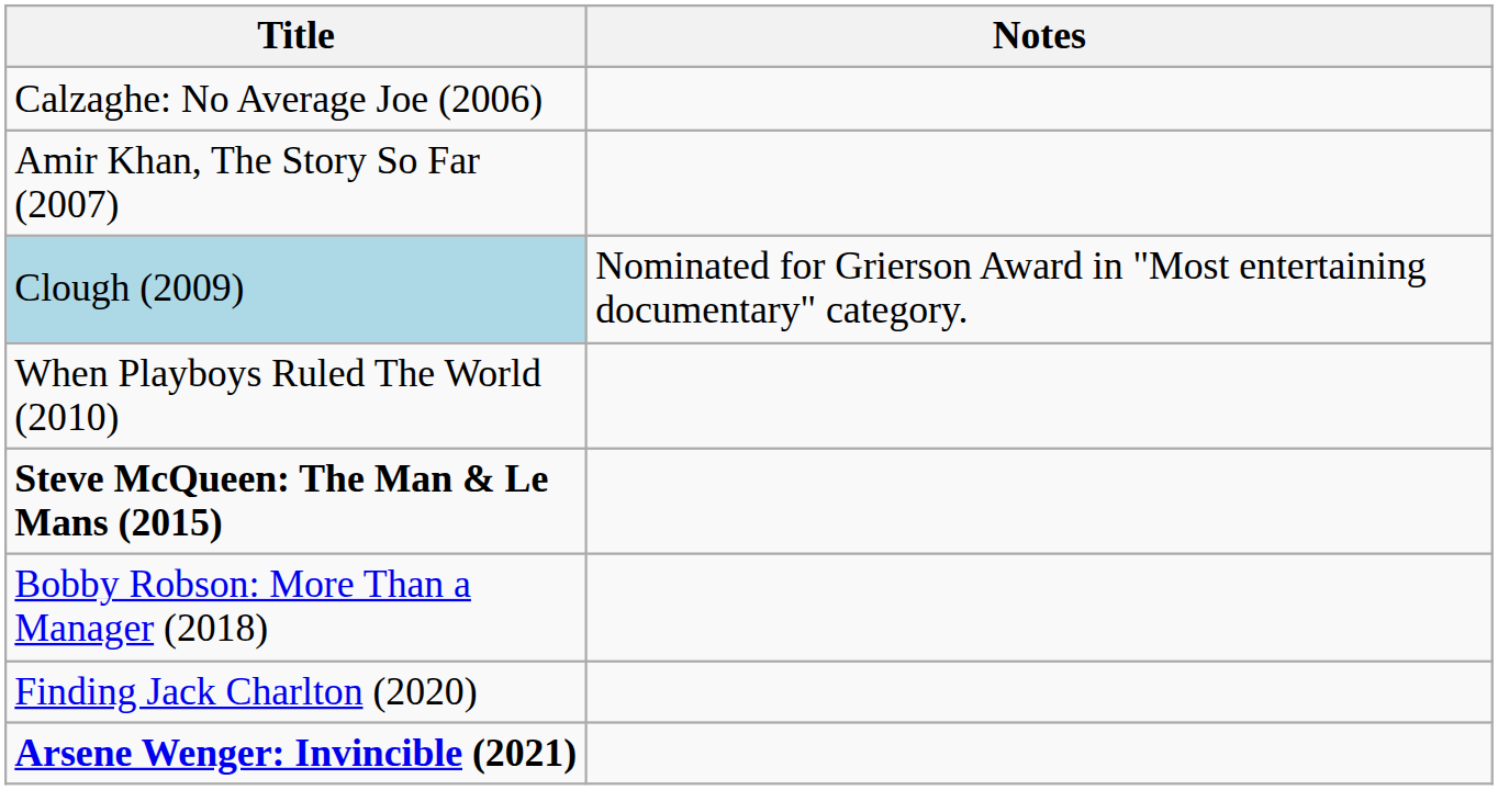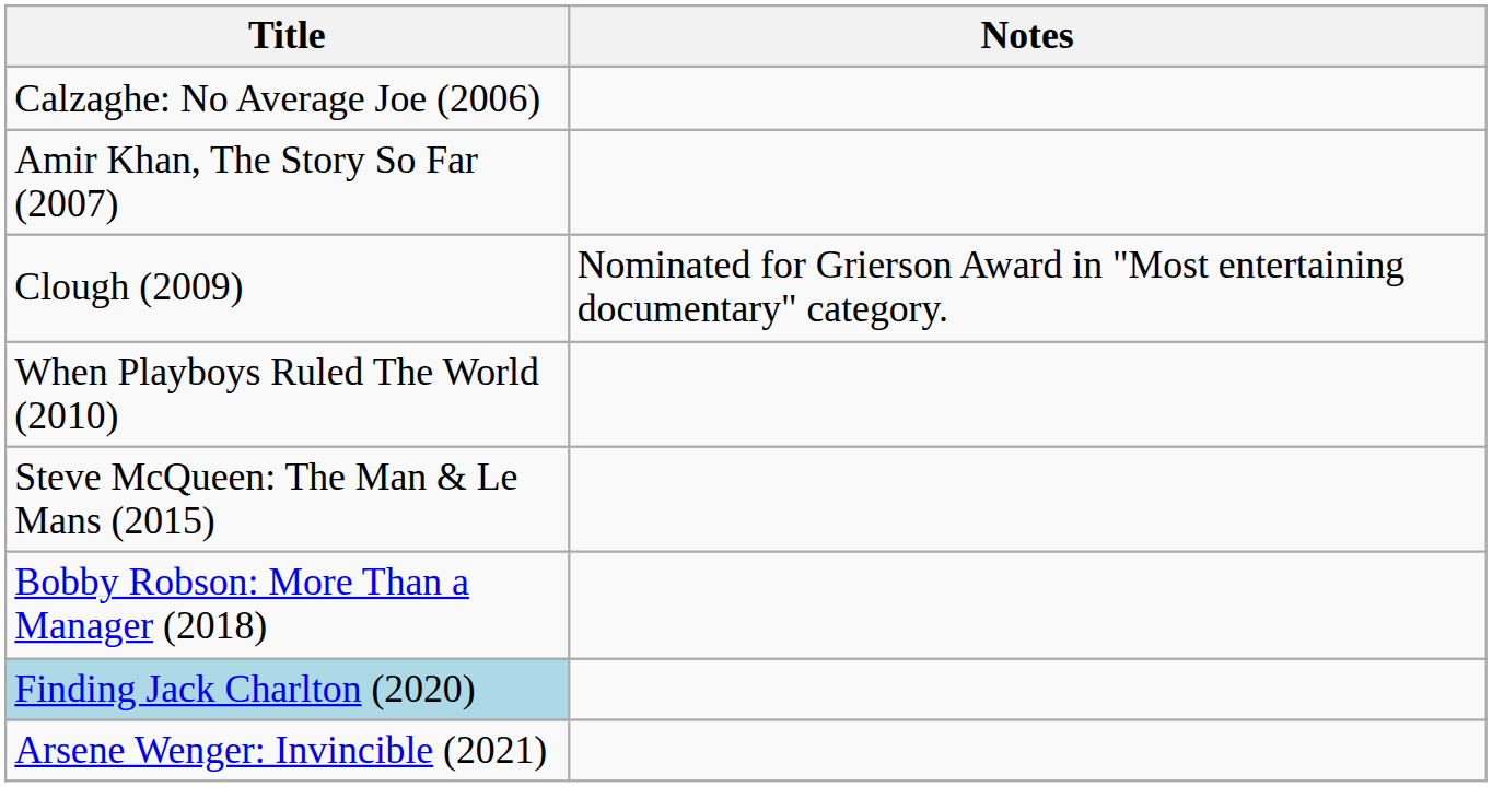Clough (2009) | Title: lightblue background -> no background
Steve McQueen: The Man & Le Mans (2015) | Title: bold -> normal
Finding Jack Charlton (2020) | Title: no background -> lightblue background
Arsene Wenger: Invincible (2021) | Title: bold -> normal
